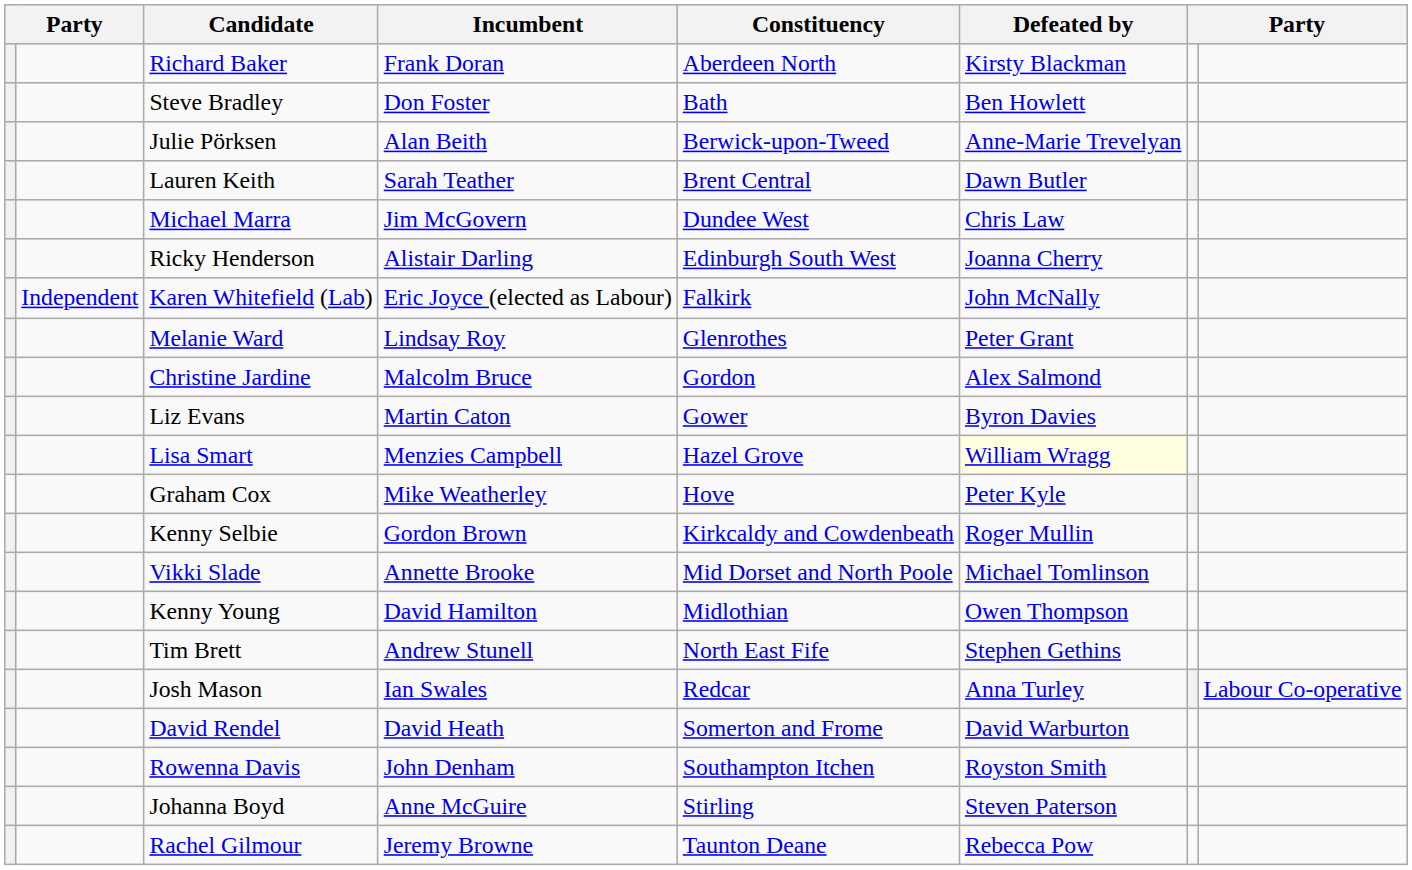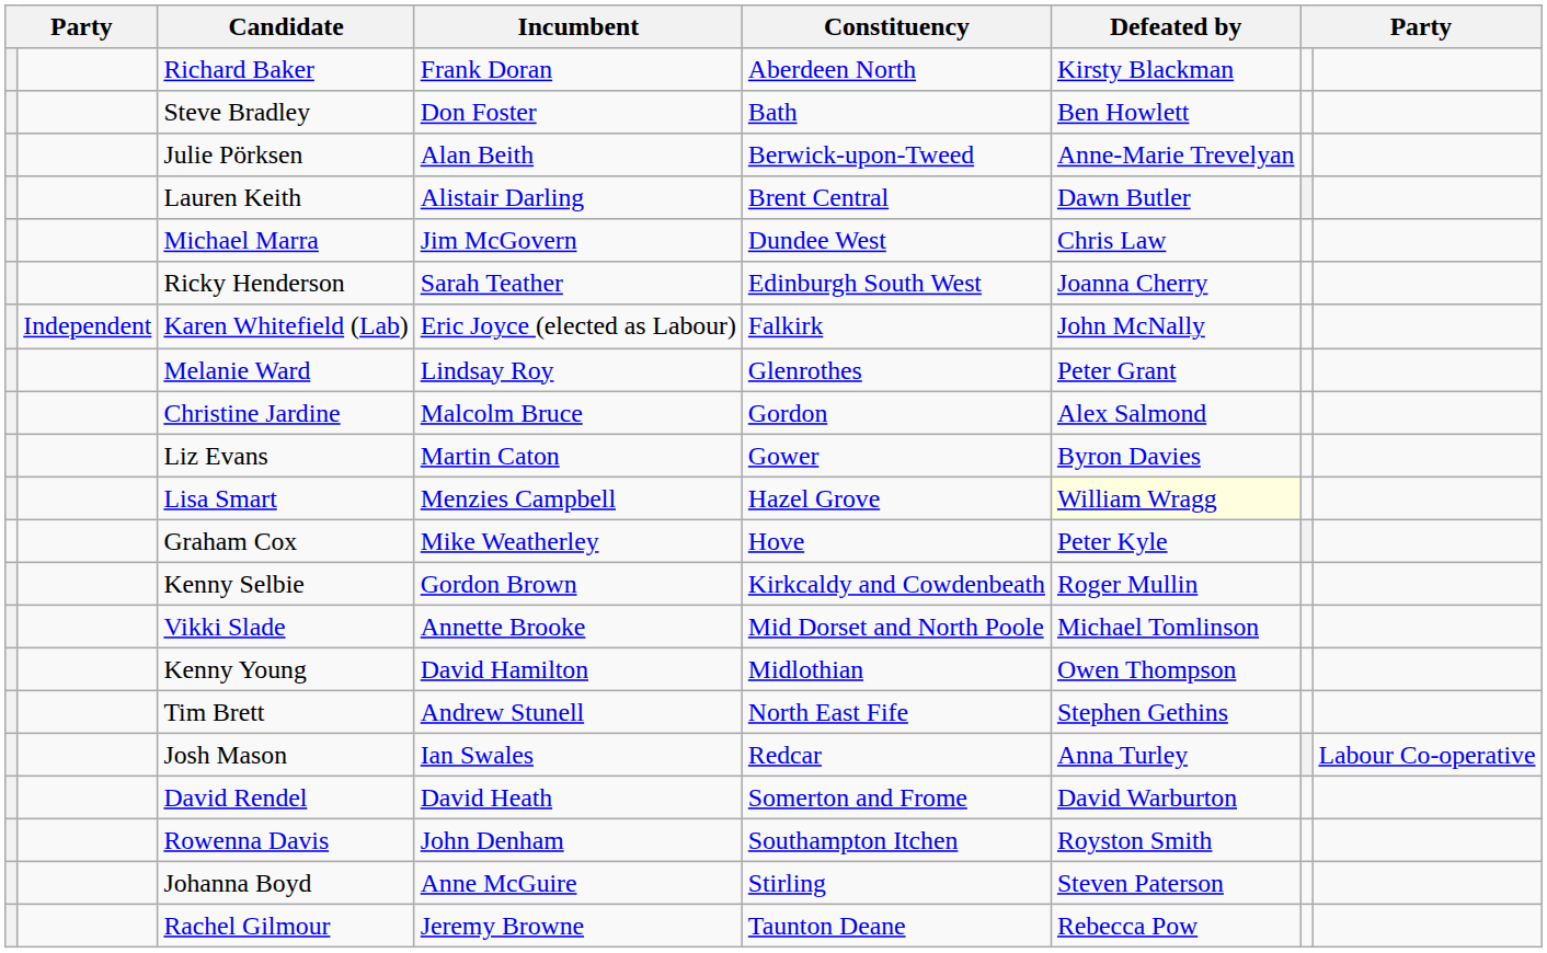Lauren Keith | Incumbent: Sarah Teather -> Alistair Darling
Ricky Henderson | Incumbent: Alistair Darling -> Sarah Teather
